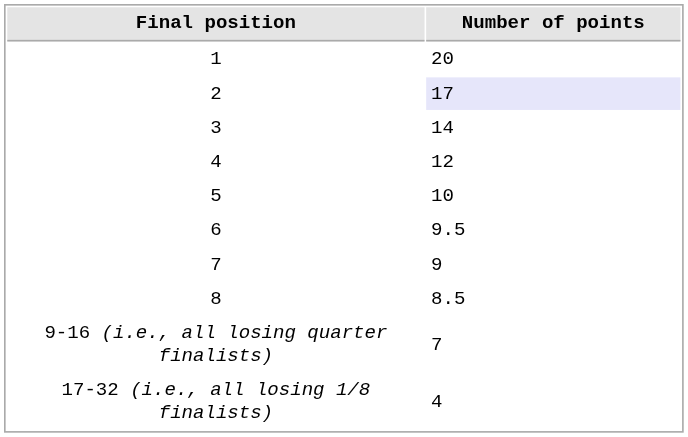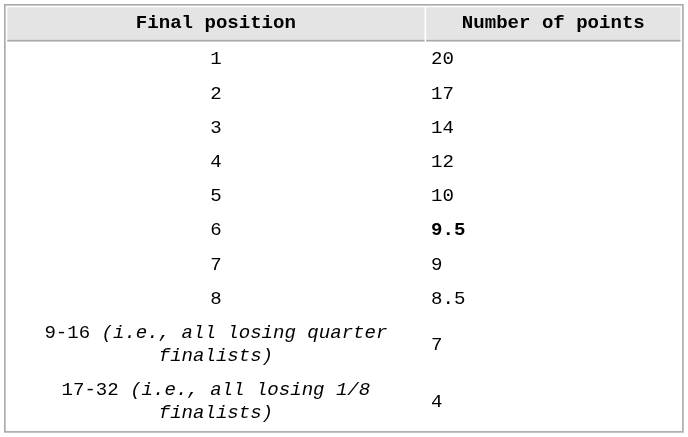2 | Number of points: lavender background -> no background
6 | Number of points: normal -> bold
